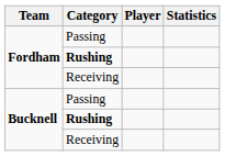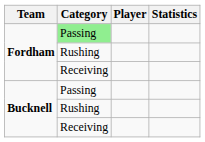Fordham / Passing | Category: no background -> lightgreen background
Fordham / Rushing | Category: bold -> normal
Bucknell / Rushing | Category: bold -> normal
